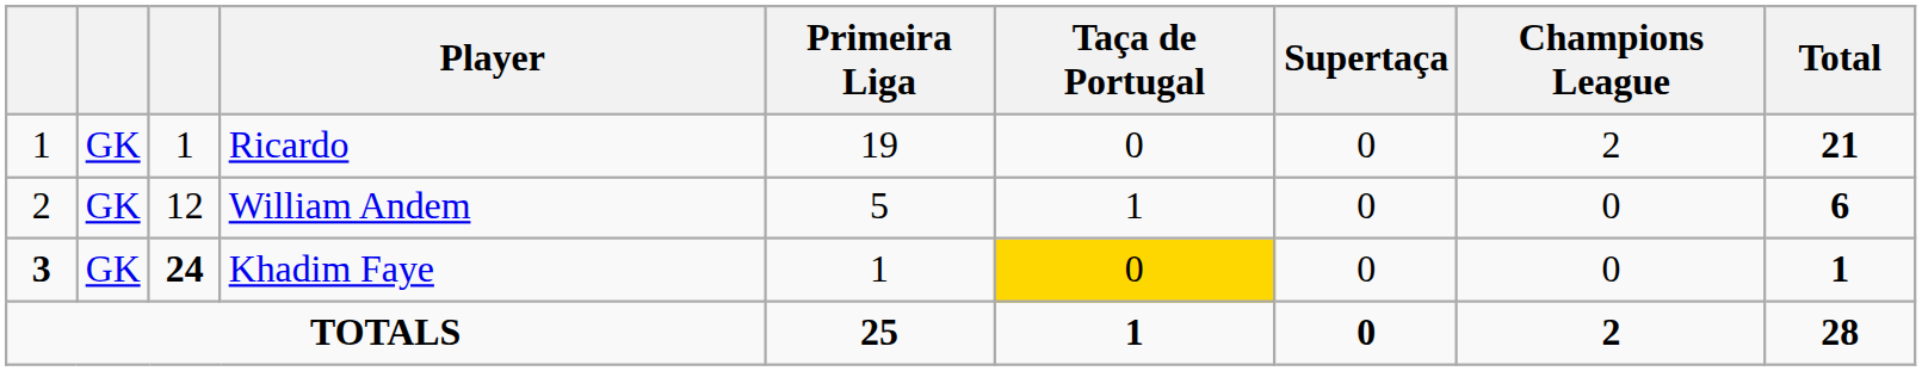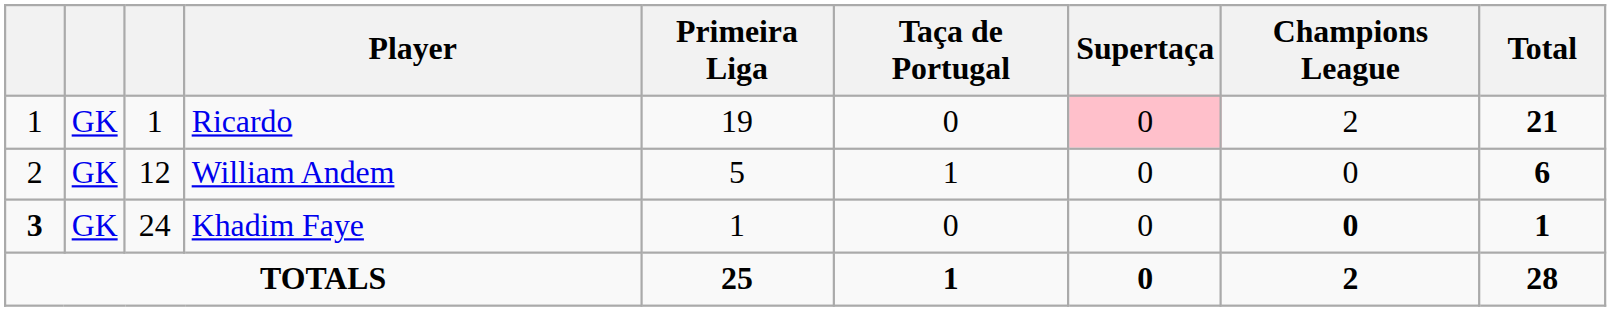Ricardo | Supertaça: no background -> pink background
Khadim Faye | column 3: bold -> normal
Khadim Faye | Taça de Portugal: gold background -> no background
Khadim Faye | Champions League: normal -> bold
